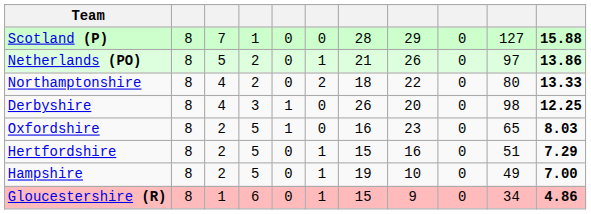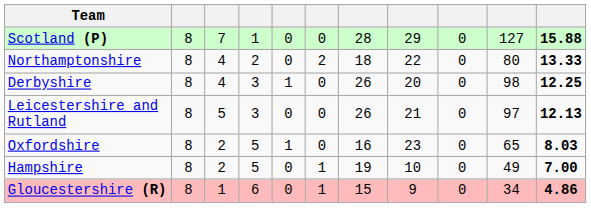- row: Netherlands (PO) | 8 | 5 | 2 | 0 | 1 | 21 | 26 | 0 | 97 | 13.86
+ row: Leicestershire and Rutland | 8 | 5 | 3 | 0 | 0 | 26 | 21 | 0 | 97 | 12.13
- row: Hertfordshire | 8 | 2 | 5 | 0 | 1 | 15 | 16 | 0 | 51 | 7.29
